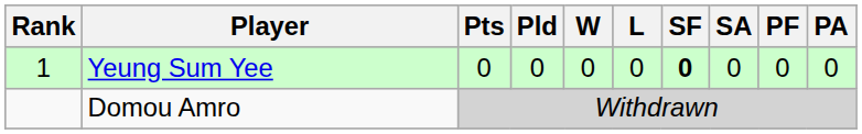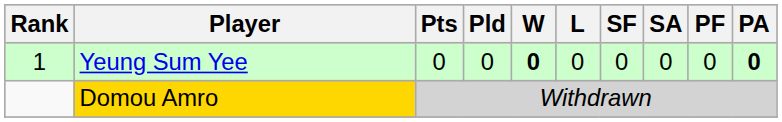Yeung Sum Yee | W: normal -> bold
Yeung Sum Yee | SF: bold -> normal
Yeung Sum Yee | PA: normal -> bold
Domou Amro | Player: no background -> gold background
